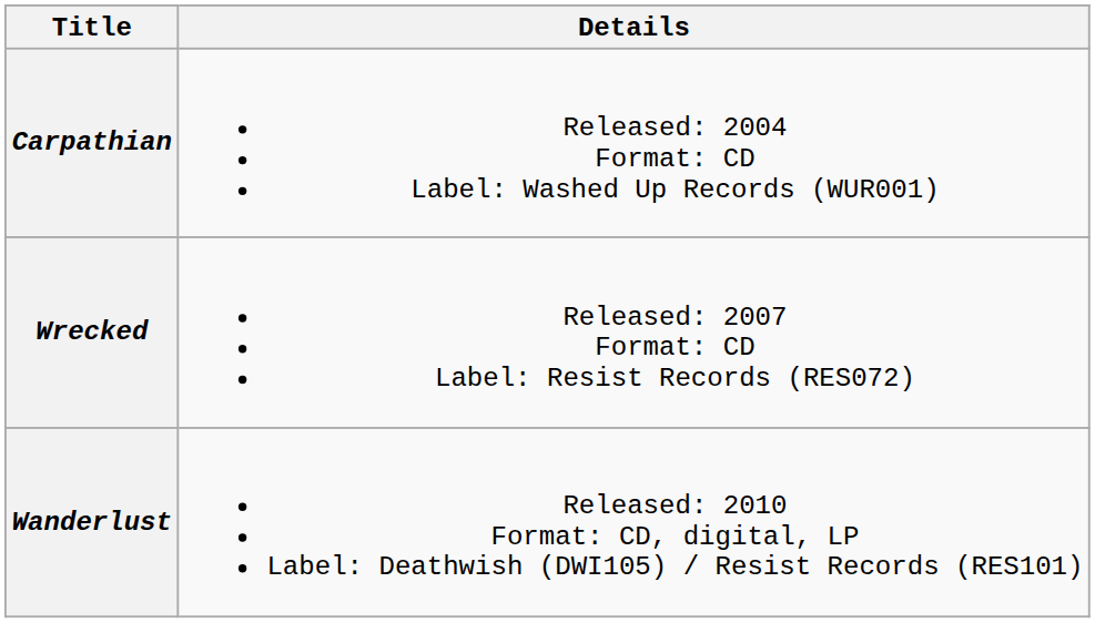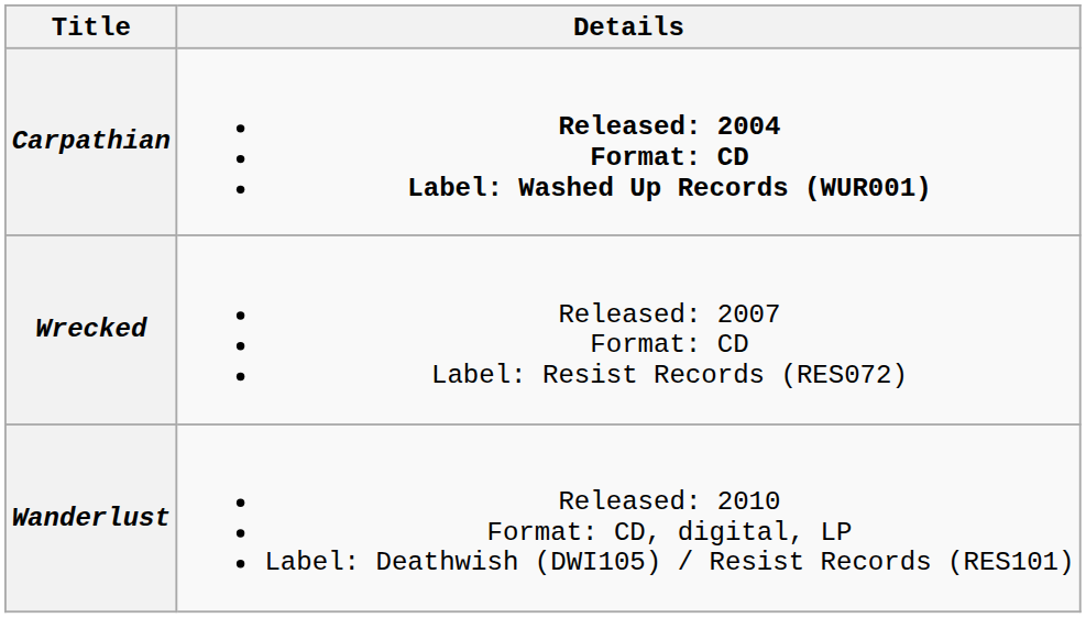Carpathian | Details: normal -> bold
